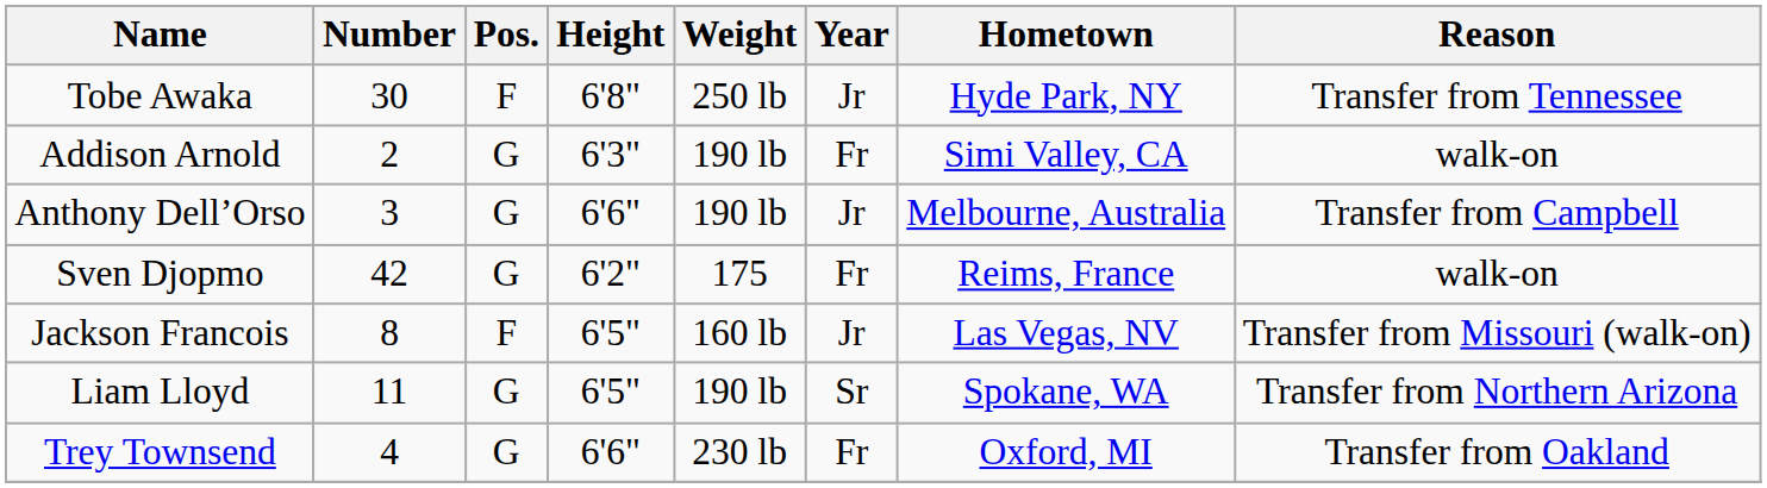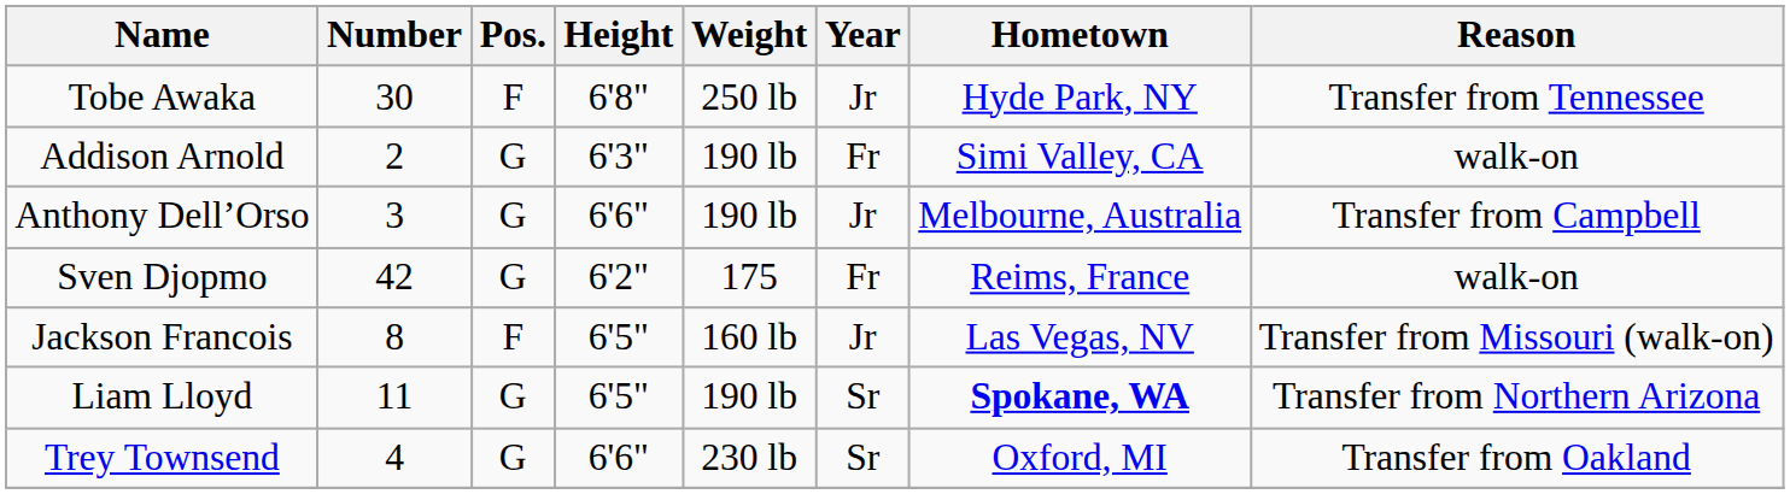Liam Lloyd | Hometown: normal -> bold
Trey Townsend | Year: Fr -> Sr
